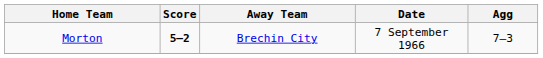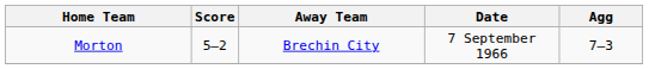Morton | Score: bold -> normal
